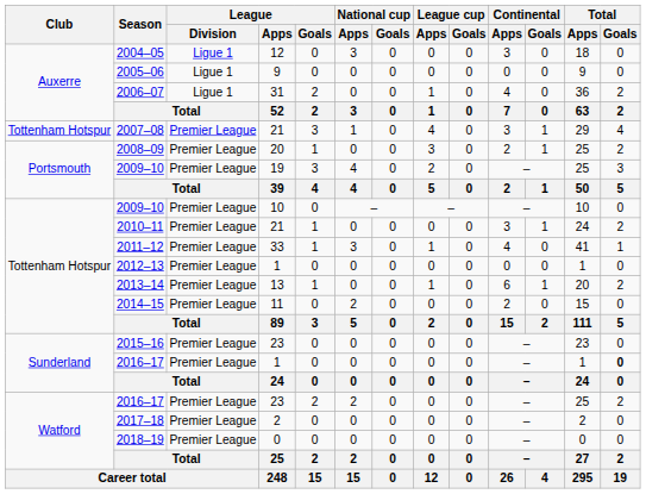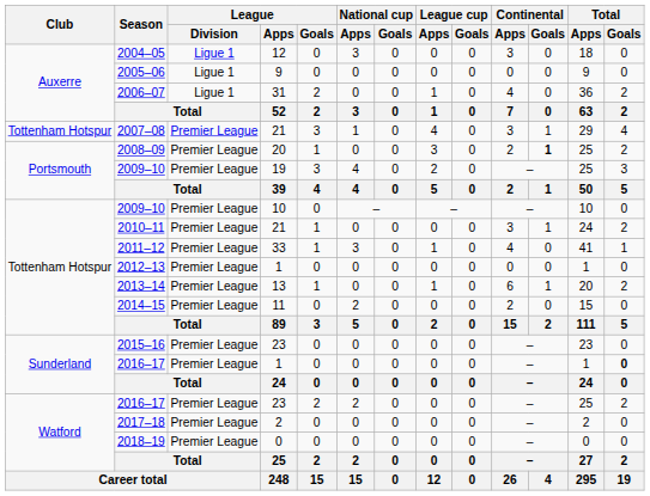2008–09 | Continental / Goals: normal -> bold
